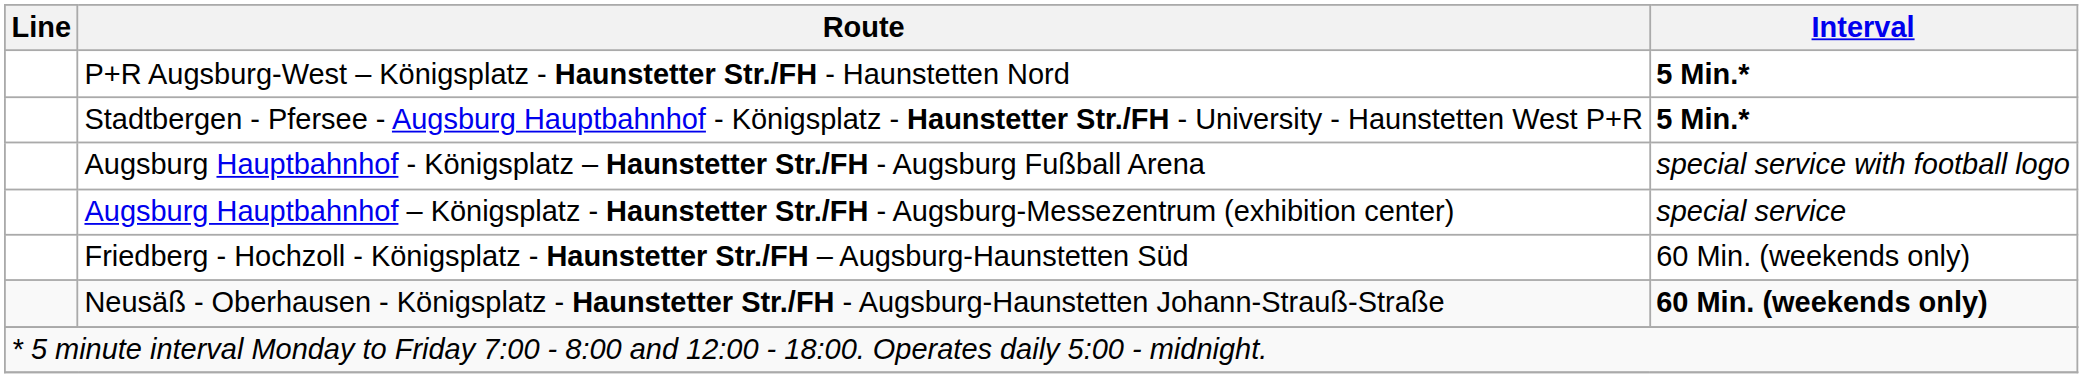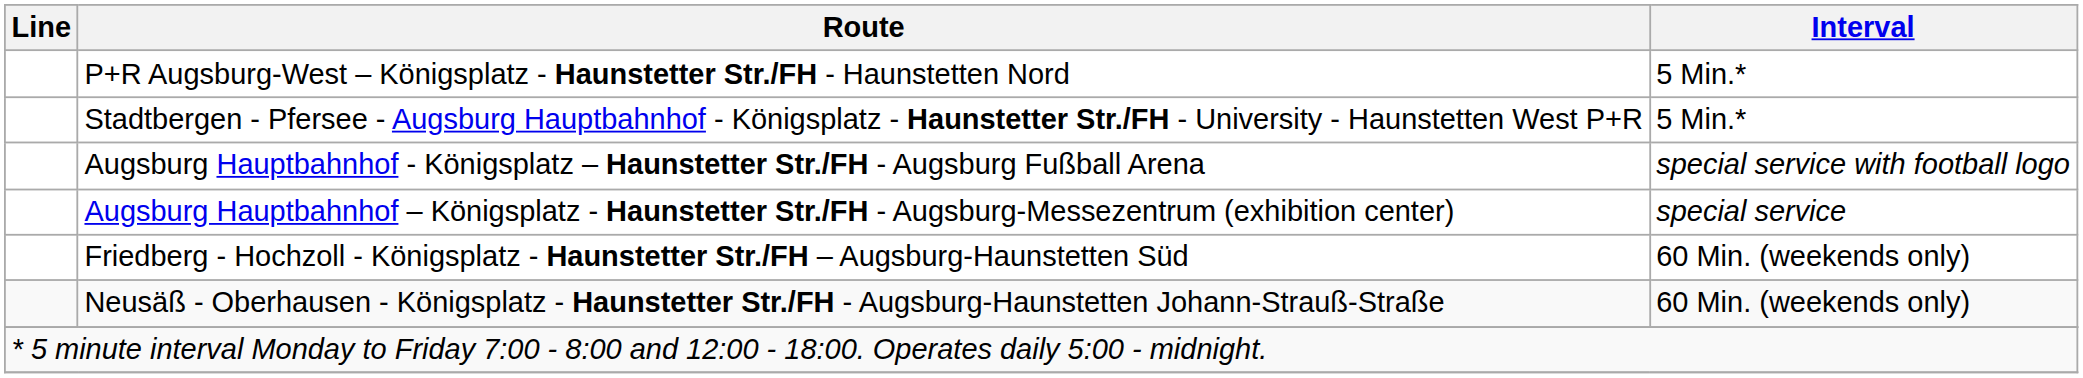row 2 | Interval: bold -> normal
row 3 | Interval: bold -> normal
row 7 | Interval: bold -> normal
